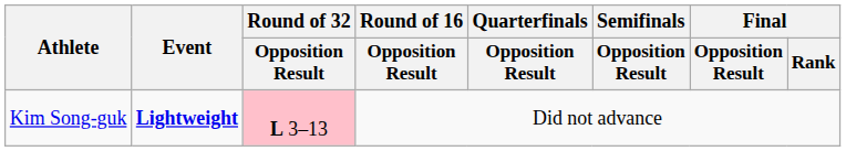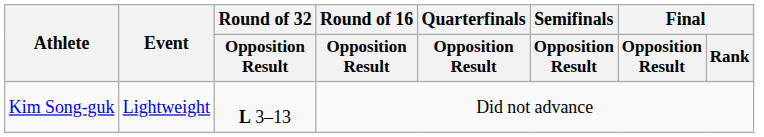Kim Song-guk | Event: bold -> normal
Kim Song-guk | Round of 32 / Opposition Result: pink background -> no background
